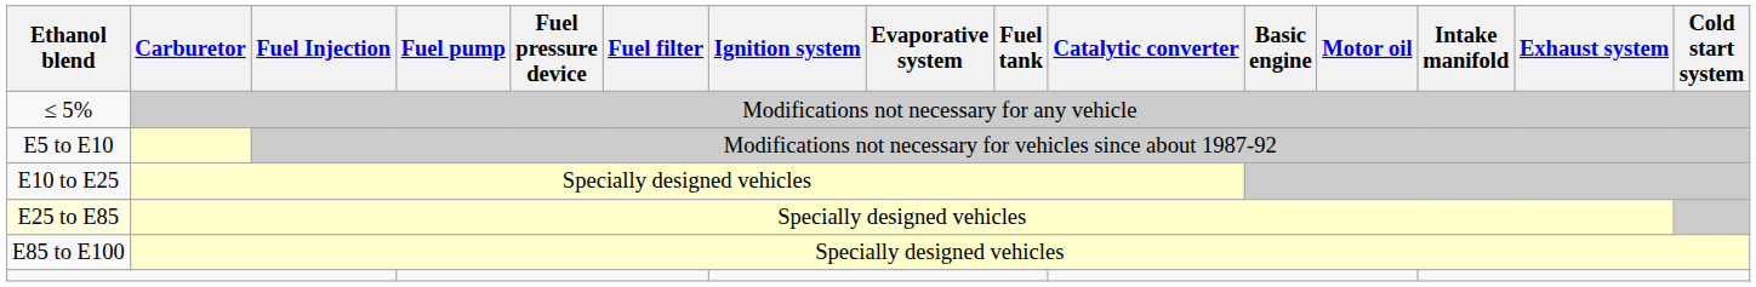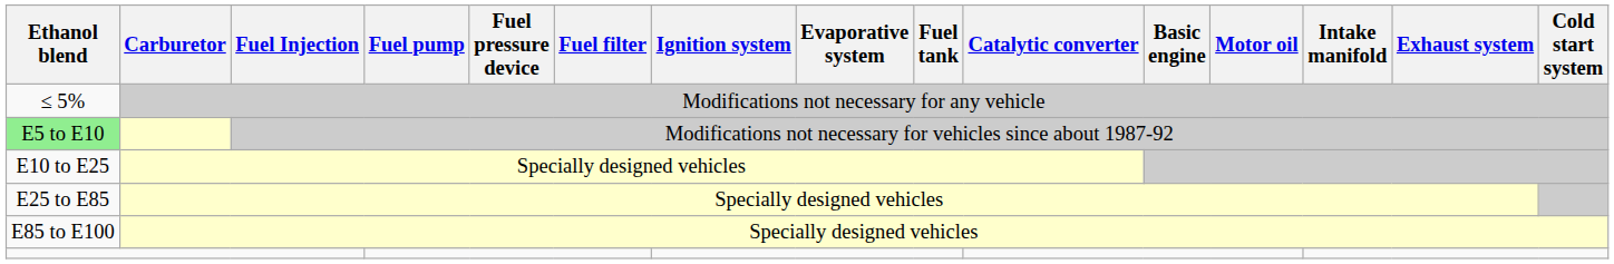E5 to E10 | Ethanol blend: no background -> lightgreen background
E25 to E85 | Ethanol blend: lightyellow background -> no background
